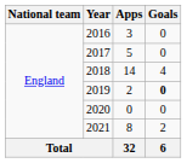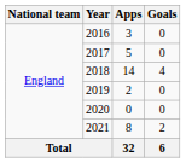2019 | Goals: bold -> normal
